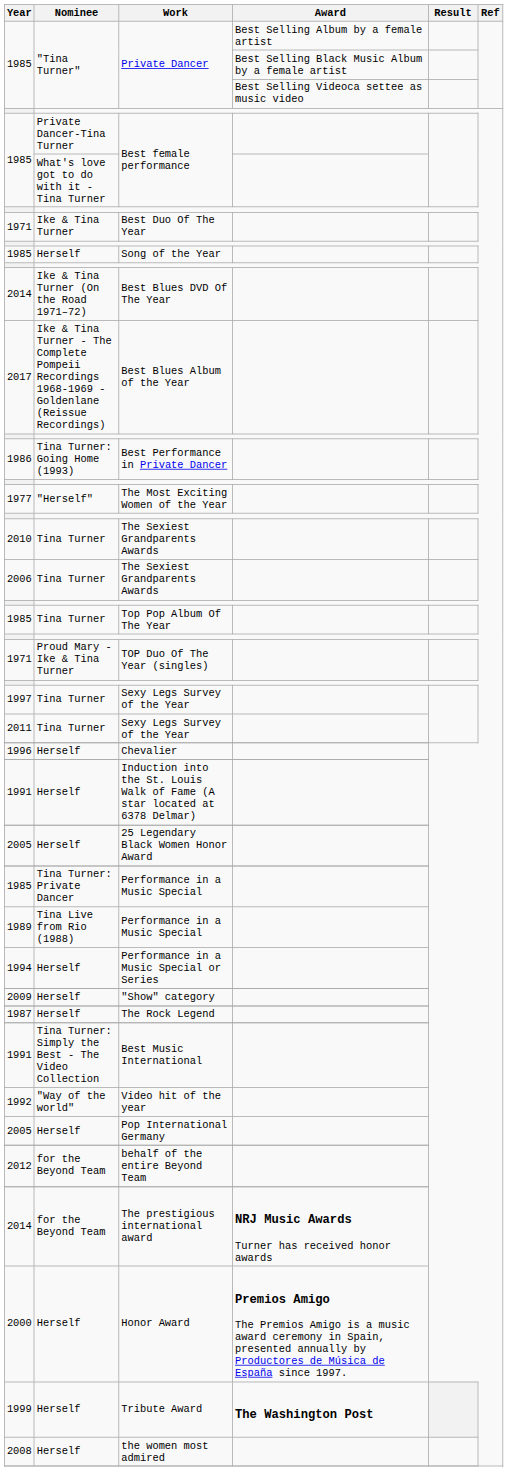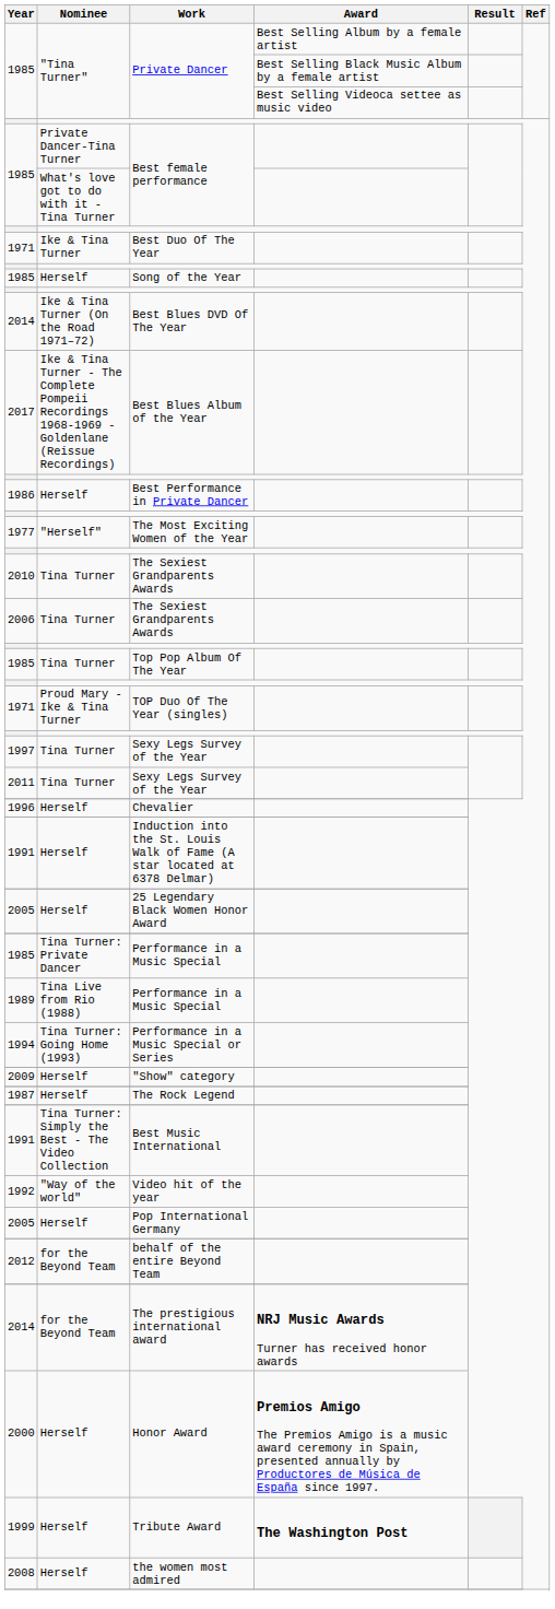Best Performance in Private Dancer | Nominee: Tina Turner: Going Home (1993) -> Herself
Performance in a Music Special or Series | Nominee: Herself -> Tina Turner: Going Home (1993)
